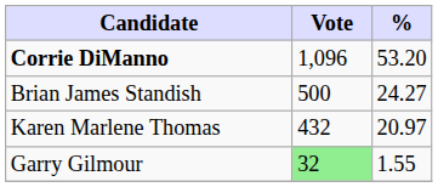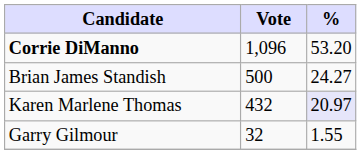Karen Marlene Thomas | %: no background -> lavender background
Garry Gilmour | Vote: lightgreen background -> no background
